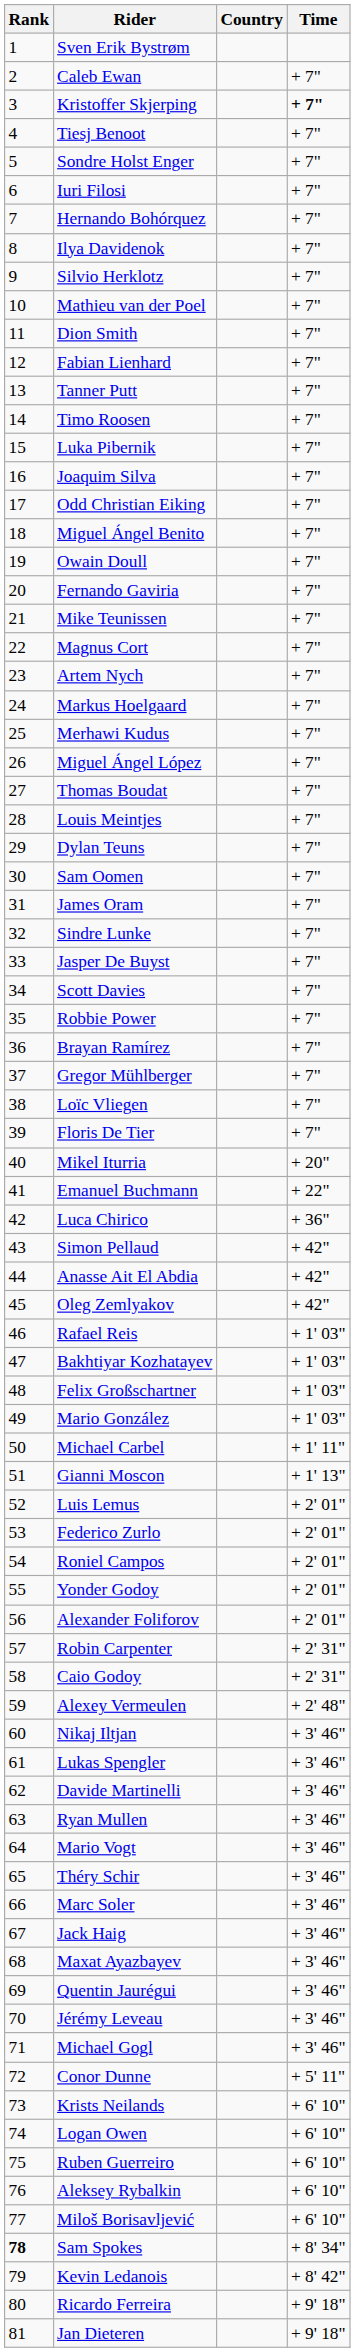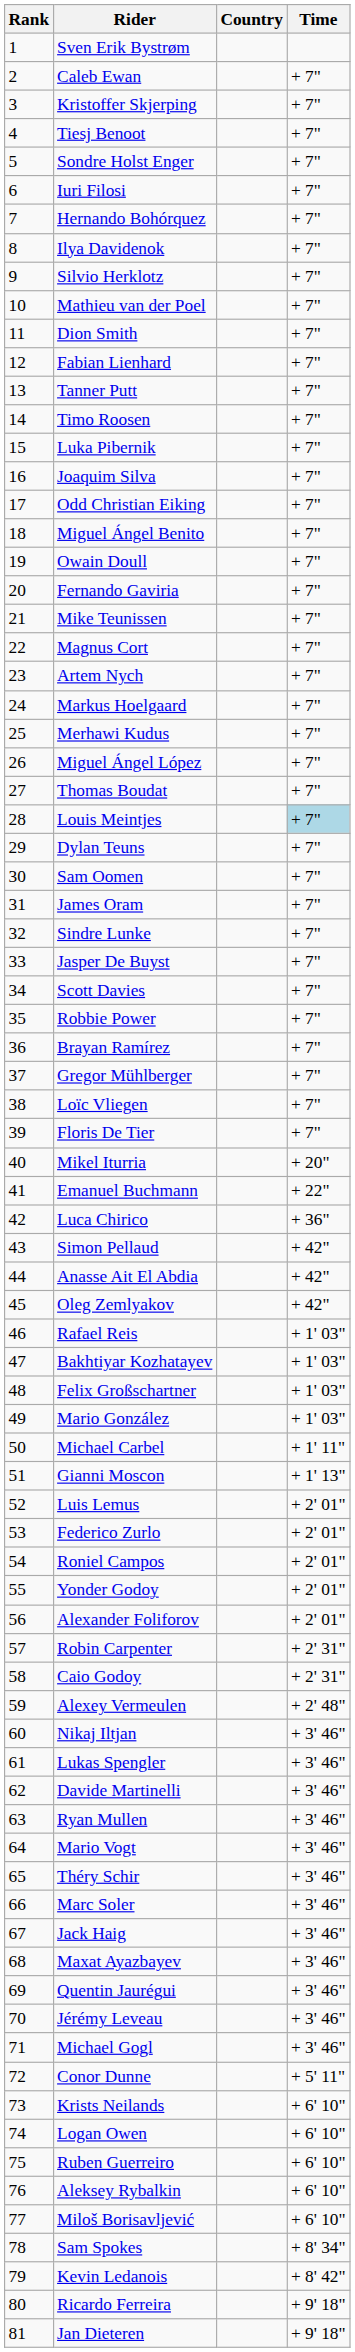Kristoffer Skjerping | Time: bold -> normal
Louis Meintjes | Time: no background -> lightblue background
Sam Spokes | Rank: bold -> normal
